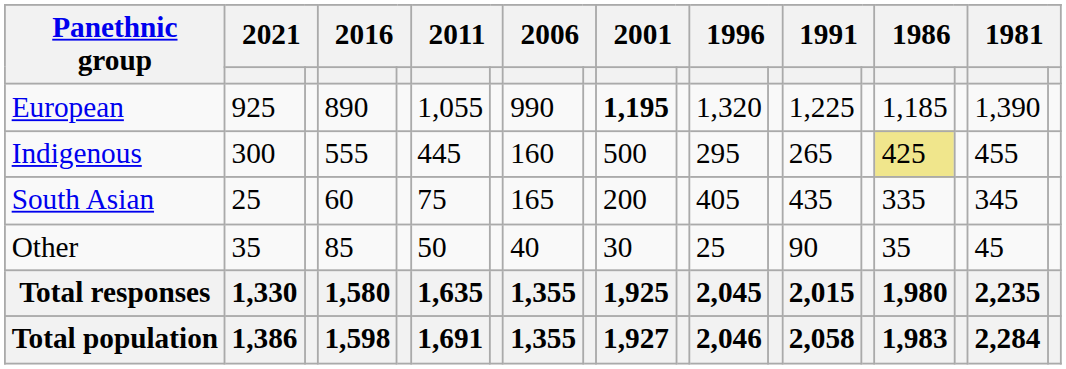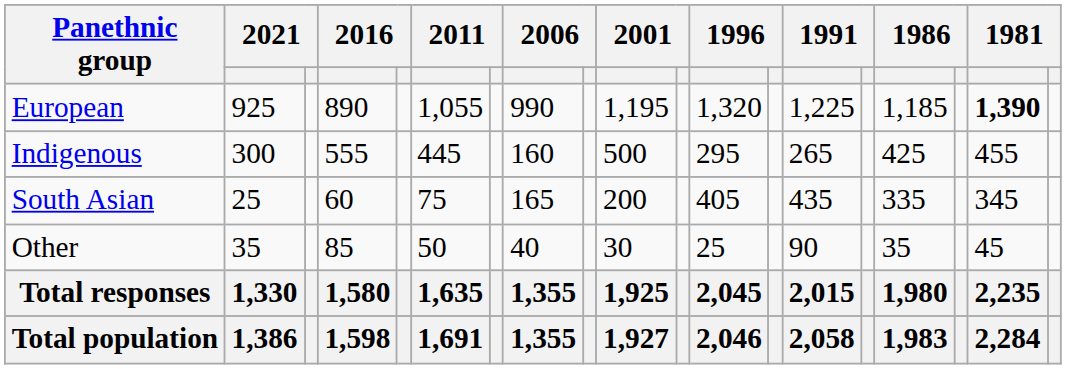European | column 10: bold -> normal
European | column 18: normal -> bold
Indigenous | column 16: khaki background -> no background
